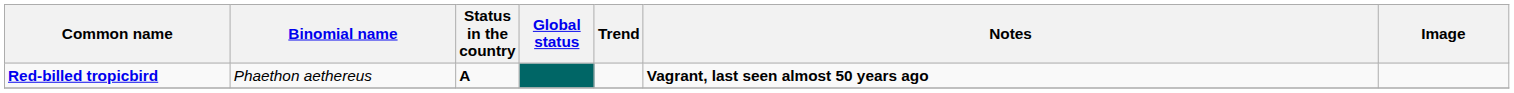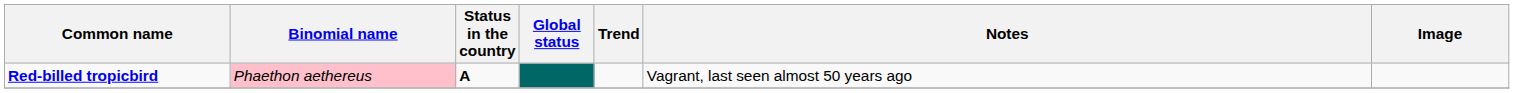Red-billed tropicbird | Binomial name: no background -> pink background
Red-billed tropicbird | Notes: bold -> normal
